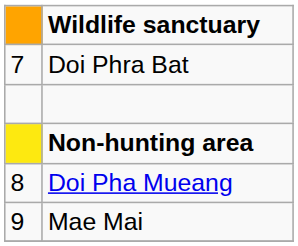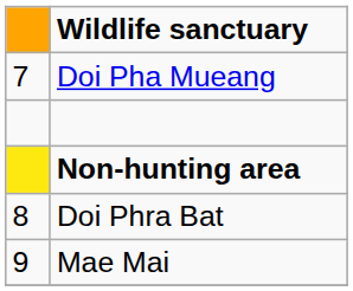row 2 | Wildlife sanctuary: Doi Phra Bat -> Doi Pha Mueang
row 5 | Wildlife sanctuary: Doi Pha Mueang -> Doi Phra Bat
